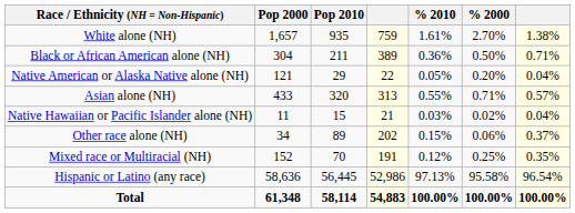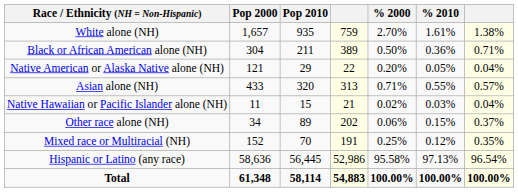columns swapped: % 2000 <-> % 2010
